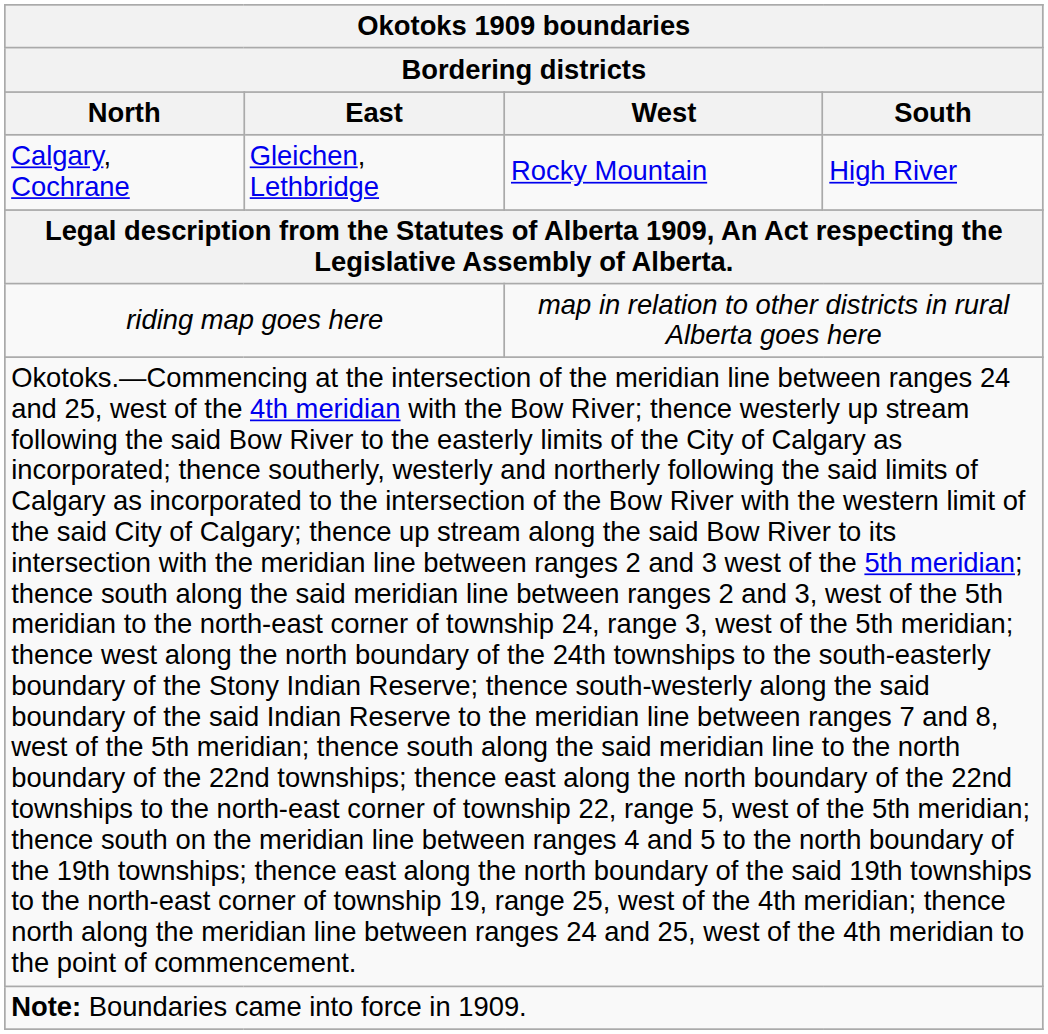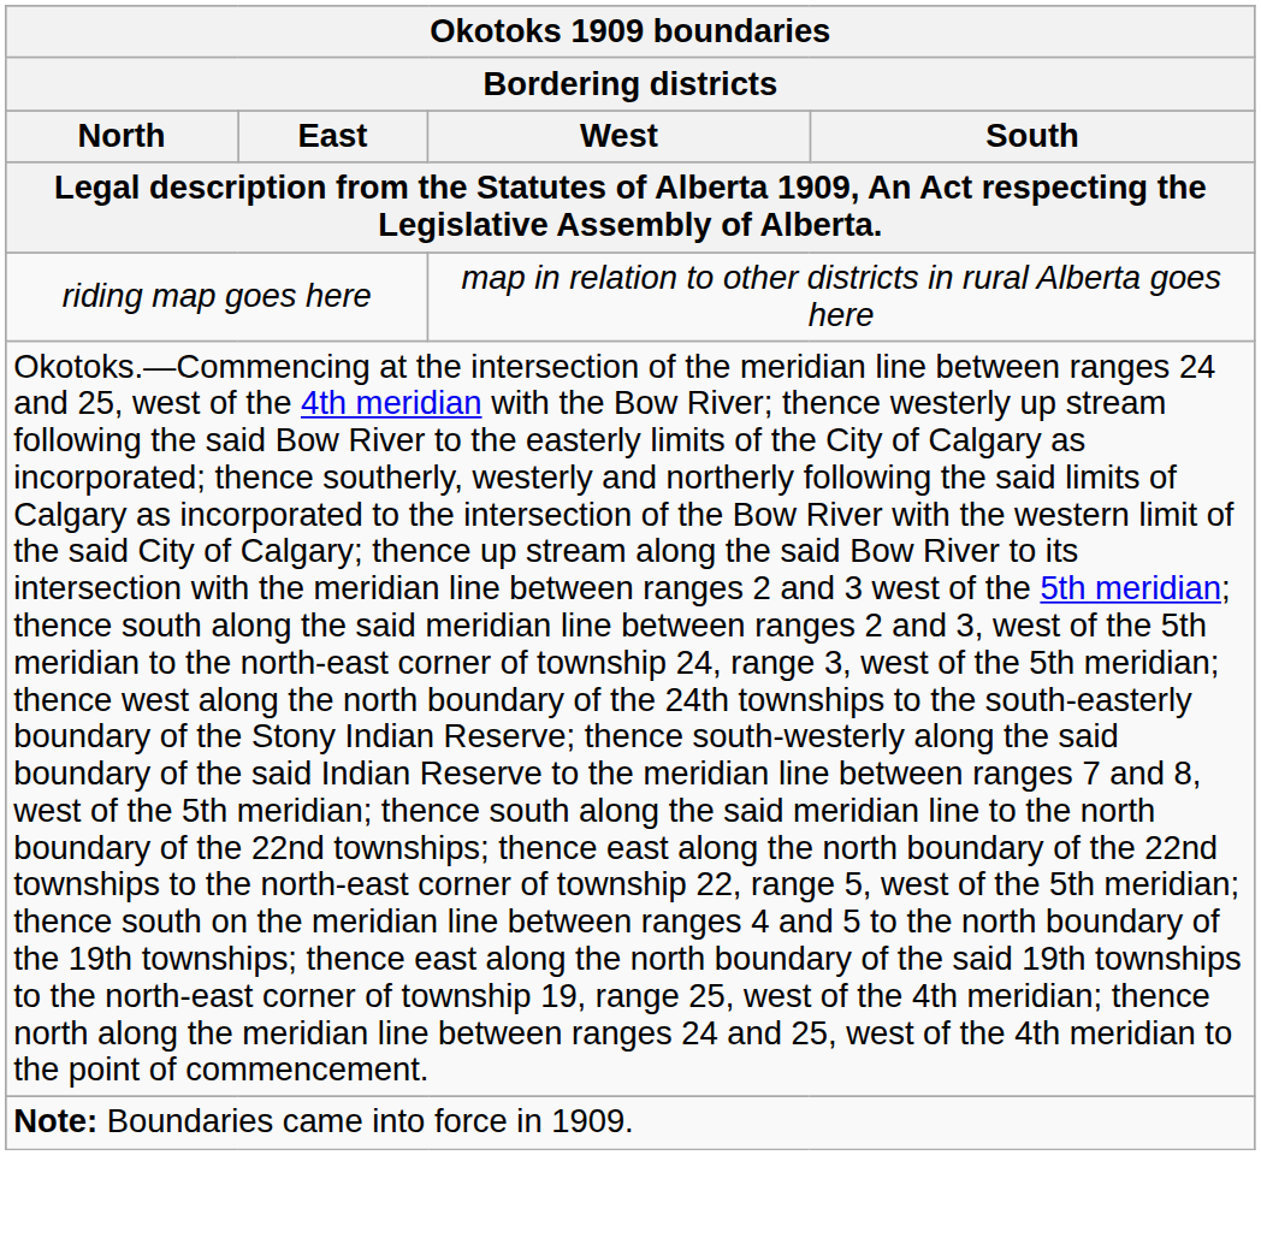- row: Calgary, Cochrane | Gleichen, Lethbridge | Rocky Mountain | High River
